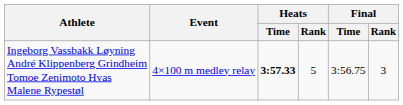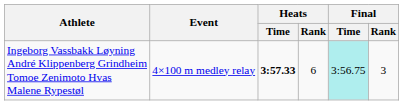row 3 | Heats / Rank: 5 -> 6
row 3 | Final / Time: no background -> paleturquoise background
